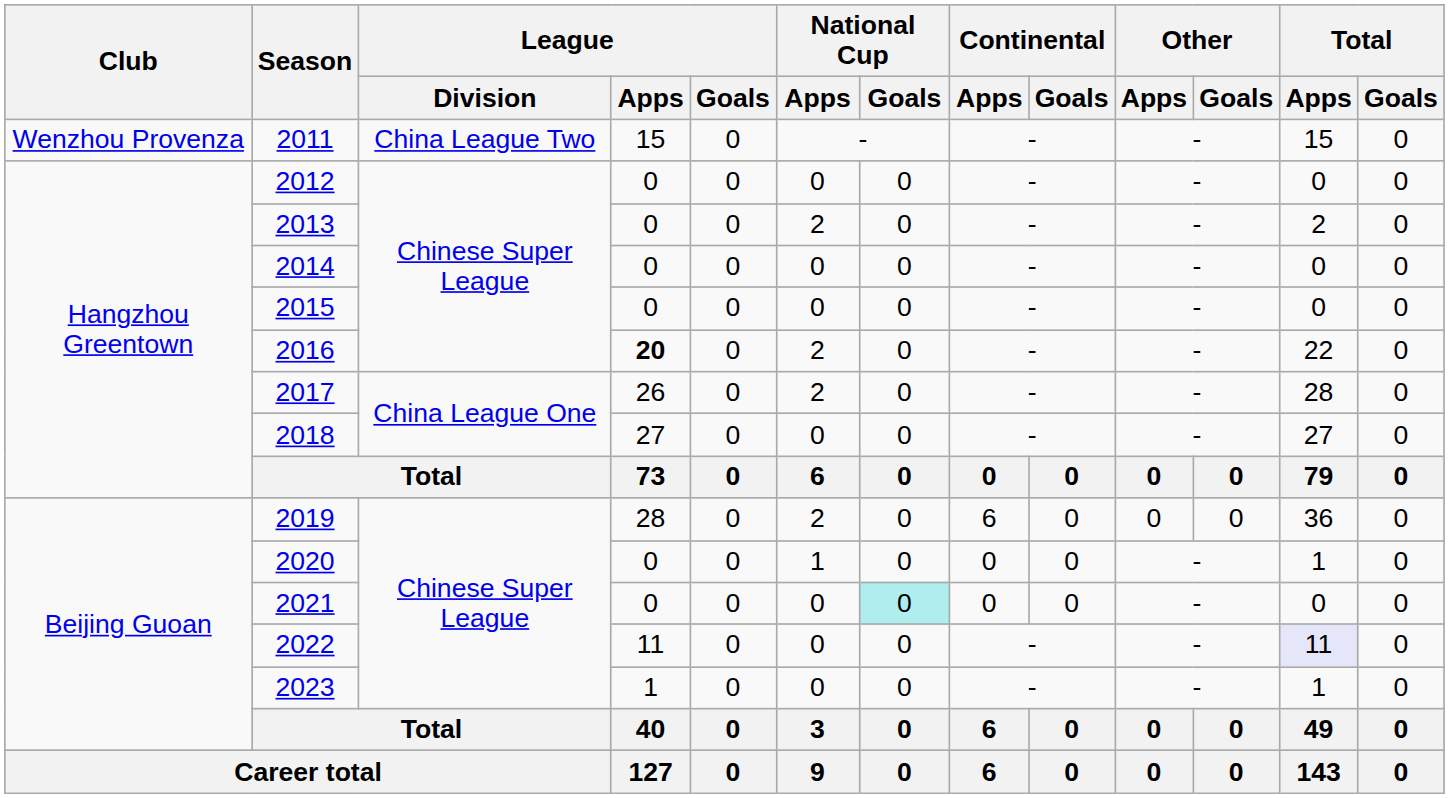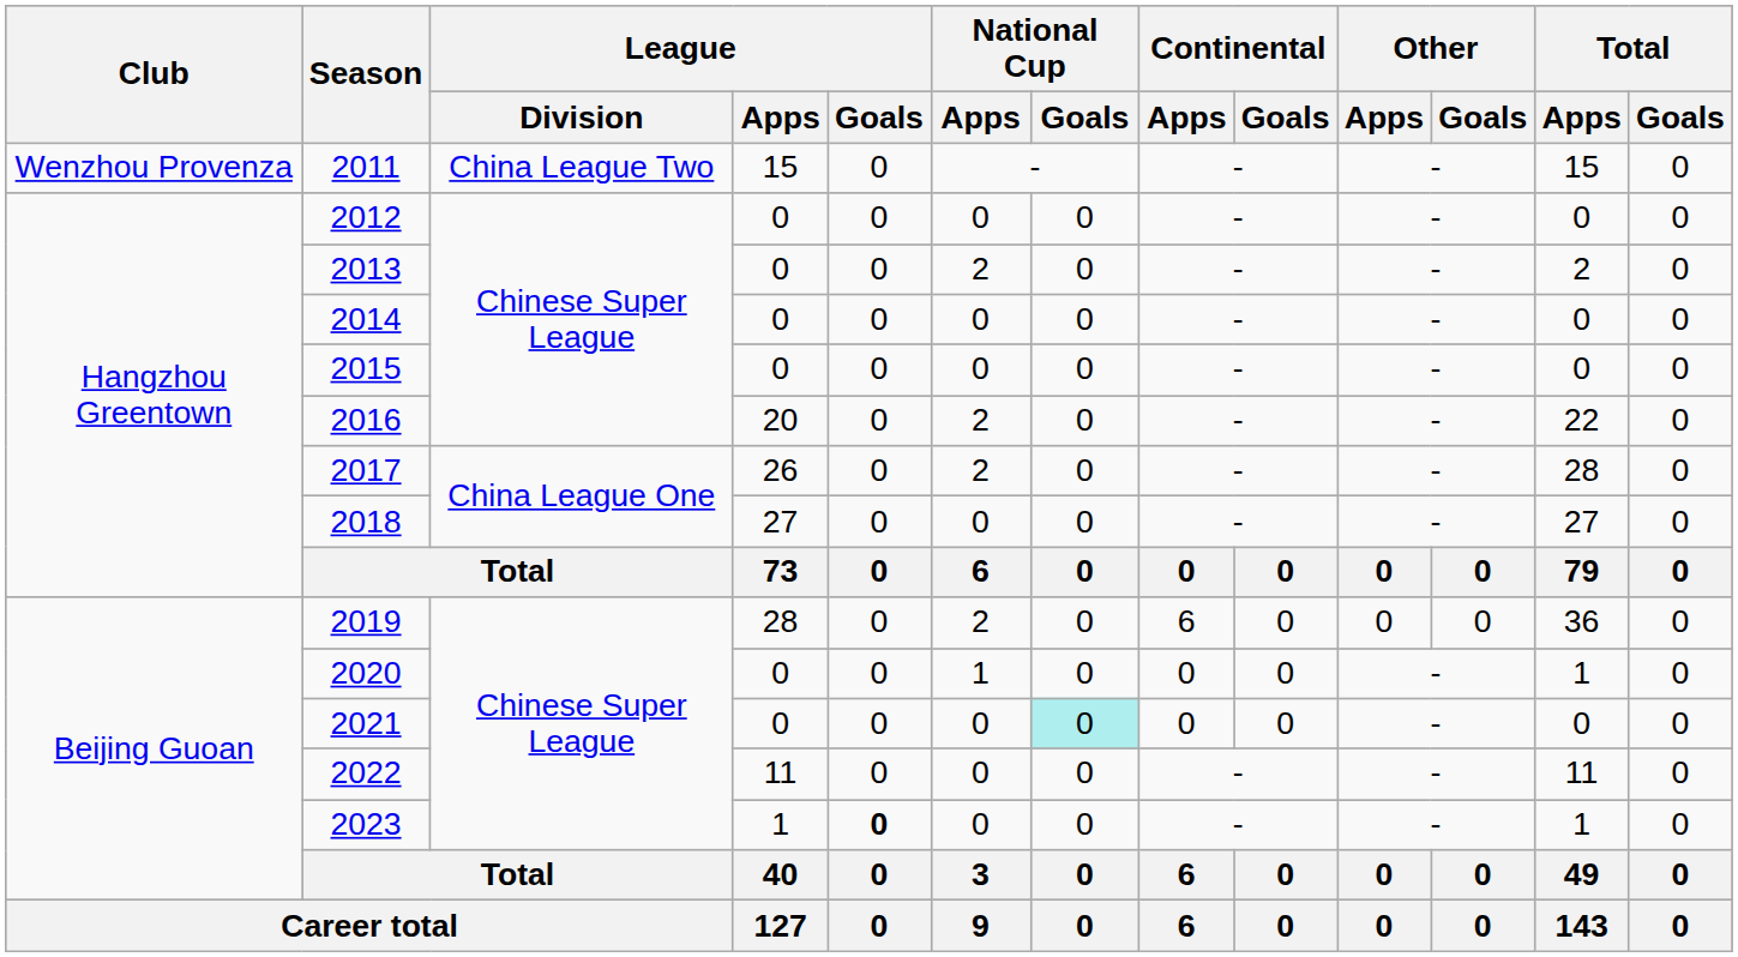2016 | League / Apps: bold -> normal
2022 | Total / Apps: lavender background -> no background
2023 | League / Goals: normal -> bold
